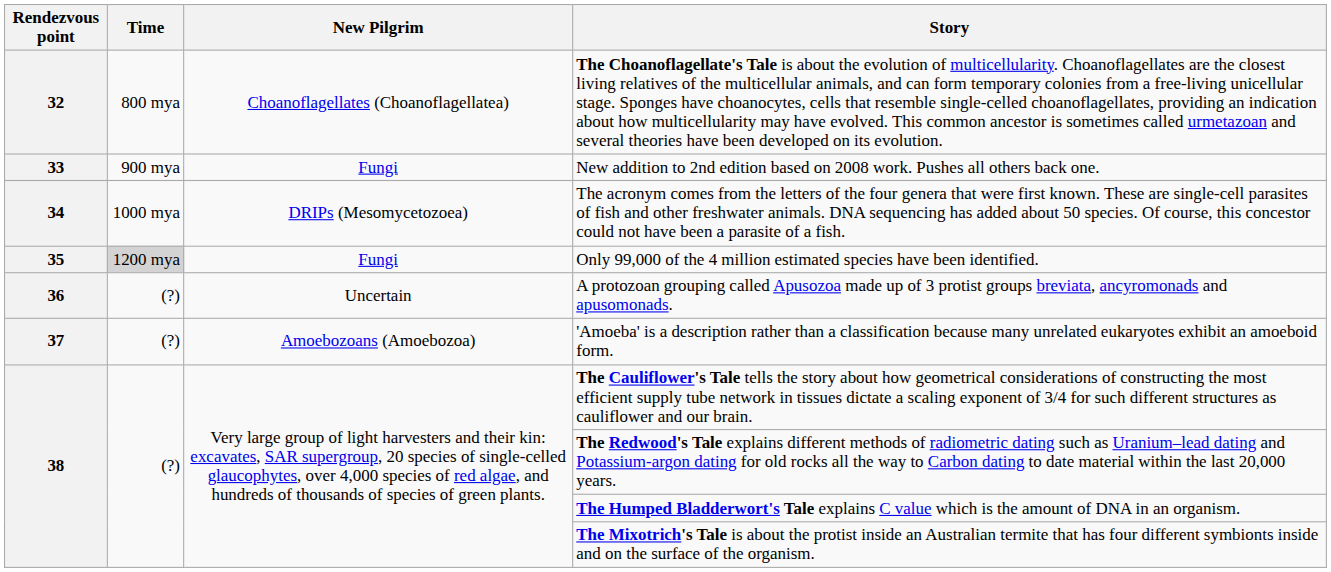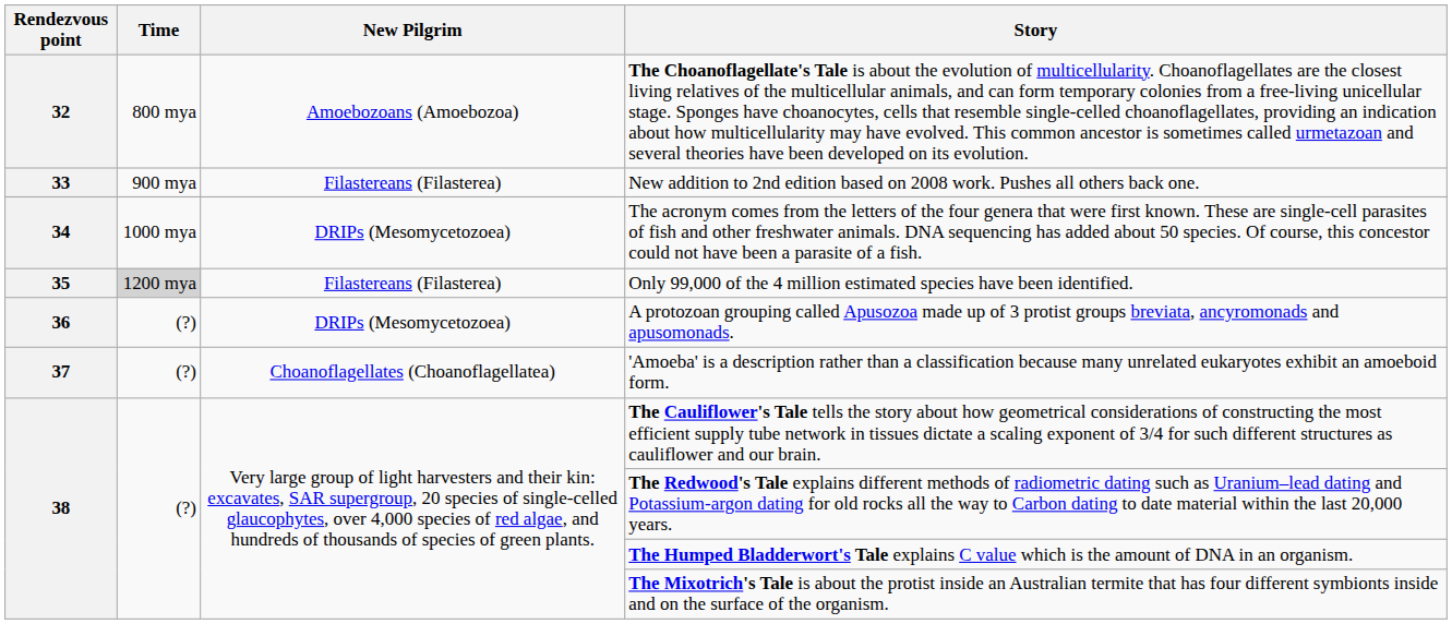row 2 | New Pilgrim: Choanoflagellates (Choanoflagellatea) -> Amoebozoans (Amoebozoa)
row 3 | New Pilgrim: Fungi -> Filastereans (Filasterea)
row 5 | New Pilgrim: Fungi -> Filastereans (Filasterea)
row 6 | New Pilgrim: Uncertain -> DRIPs (Mesomycetozoea)
row 7 | New Pilgrim: Amoebozoans (Amoebozoa) -> Choanoflagellates (Choanoflagellatea)
